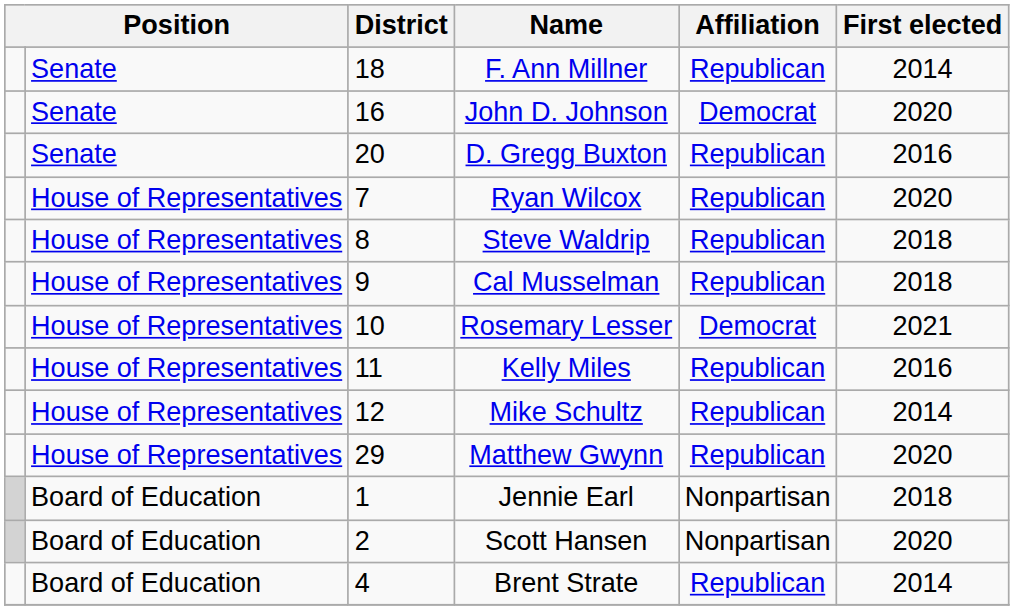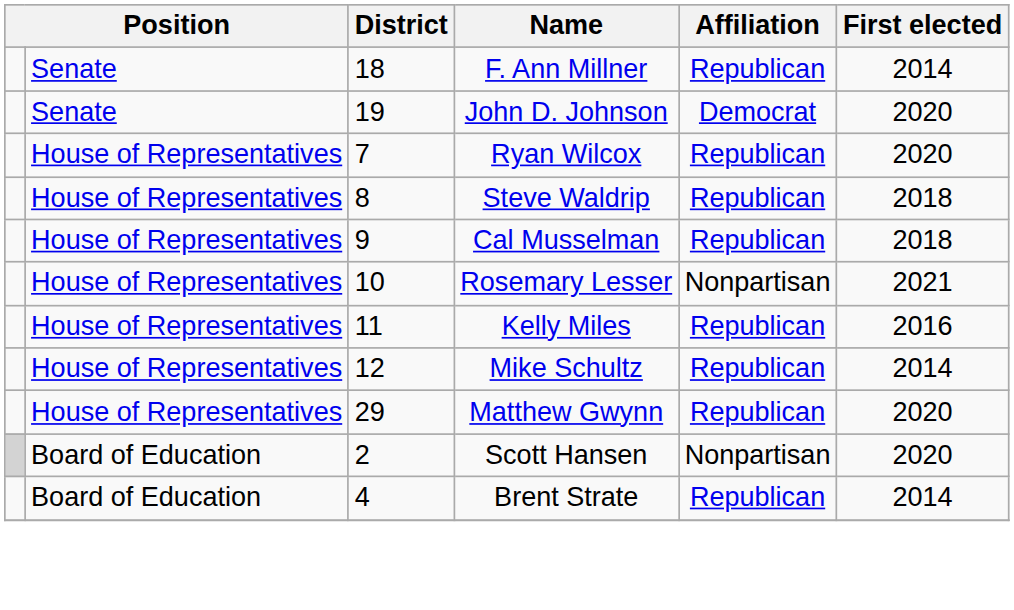John D. Johnson | District: 16 -> 19
- row: Senate | 20 | D. Gregg Buxton | Republican | 2016
Rosemary Lesser | Affiliation: Democrat -> Nonpartisan
- row: Board of Education | 1 | Jennie Earl | Nonpartisan | 2018
